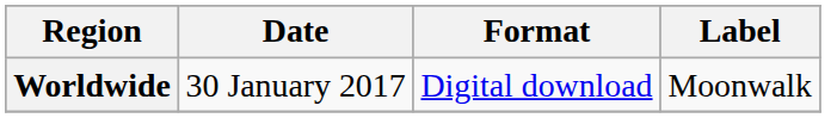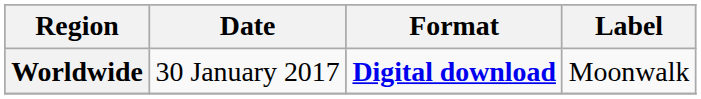Worldwide | Format: normal -> bold
